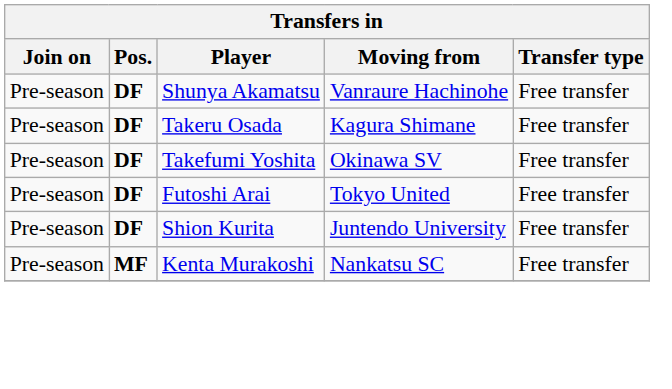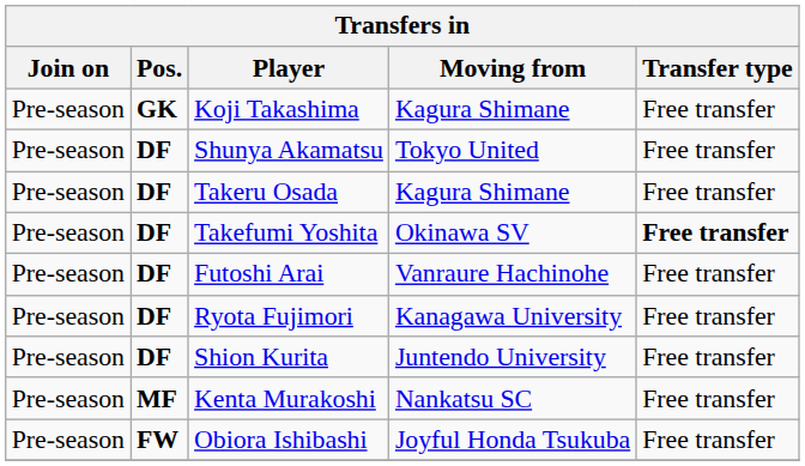+ row: Pre-season | GK | Koji Takashima | Kagura Shimane | Free transfer
Shunya Akamatsu | Moving from: Vanraure Hachinohe -> Tokyo United
Takefumi Yoshita | Transfer type: normal -> bold
Futoshi Arai | Moving from: Tokyo United -> Vanraure Hachinohe
+ row: Pre-season | DF | Ryota Fujimori | Kanagawa University | Free transfer
+ row: Pre-season | FW | Obiora Ishibashi | Joyful Honda Tsukuba | Free transfer
